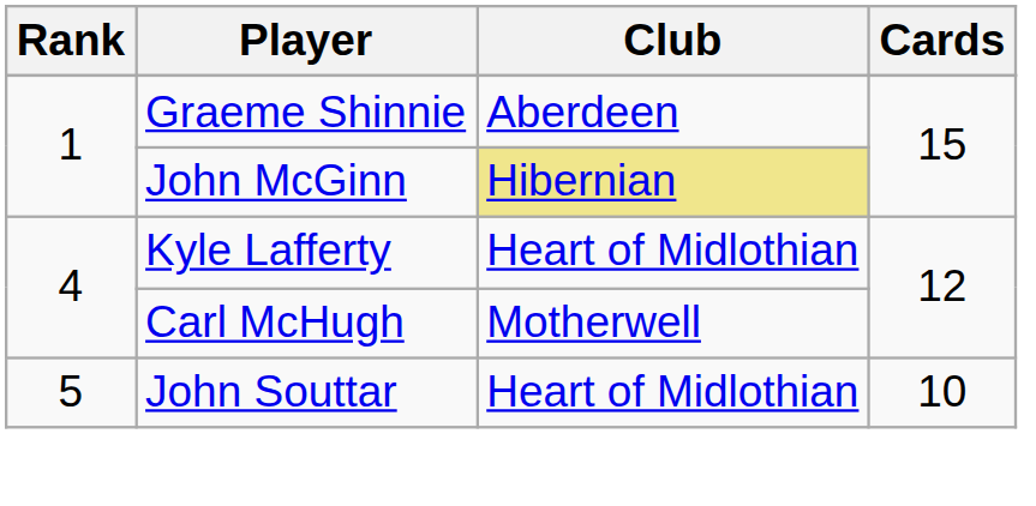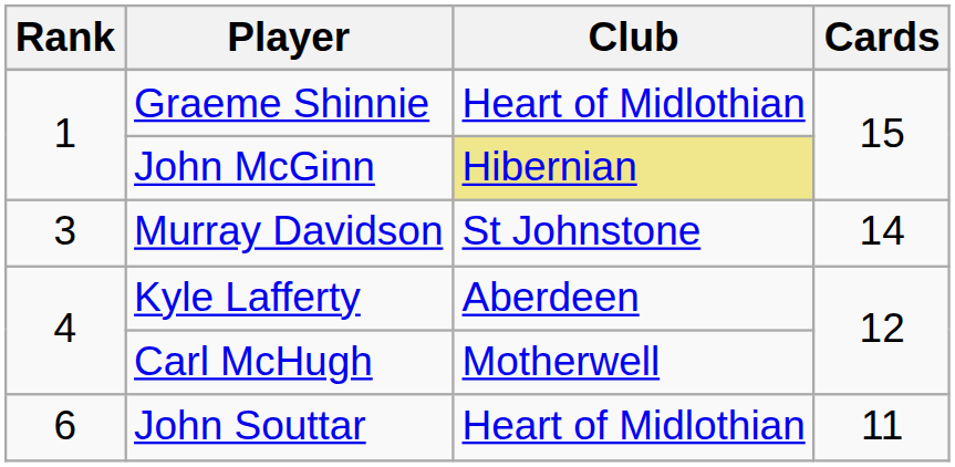Graeme Shinnie | Club: Aberdeen -> Heart of Midlothian
+ row: 3 | Murray Davidson | St Johnstone | 14
Kyle Lafferty | Club: Heart of Midlothian -> Aberdeen
John Souttar | Rank: 5 -> 6
John Souttar | Cards: 10 -> 11
